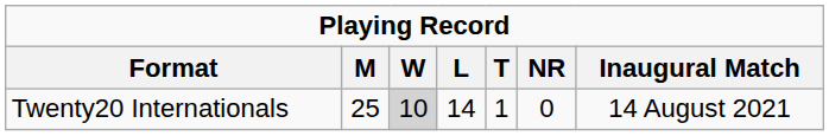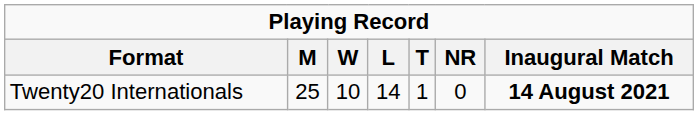Twenty20 Internationals | W: lightgrey background -> no background
Twenty20 Internationals | Inaugural Match: normal -> bold
